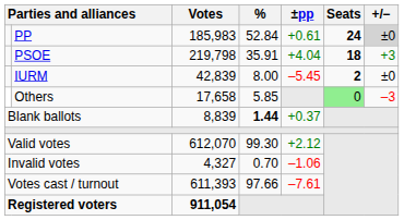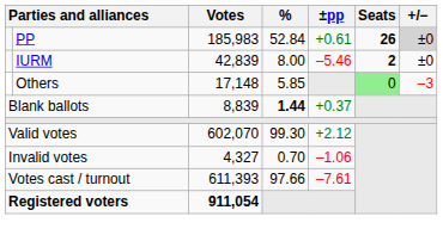PP | Seats: 24 -> 26
- row: PSOE | 219,798 | 35.91 | +4.04 | 18 | +3
IURM | ±pp: –5.45 -> –5.46
Others | Votes: 17,658 -> 17,148
Valid votes | Votes: 612,070 -> 602,070
